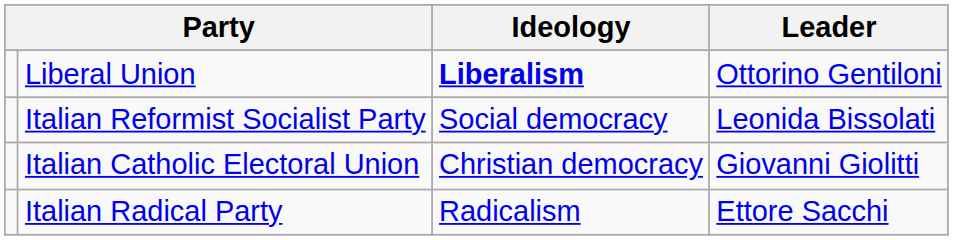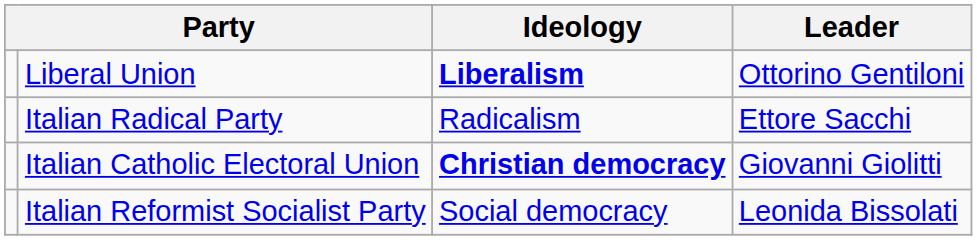rows swapped: Italian Radical Party <-> Italian Reformist Socialist Party
Italian Catholic Electoral Union | Ideology: normal -> bold
